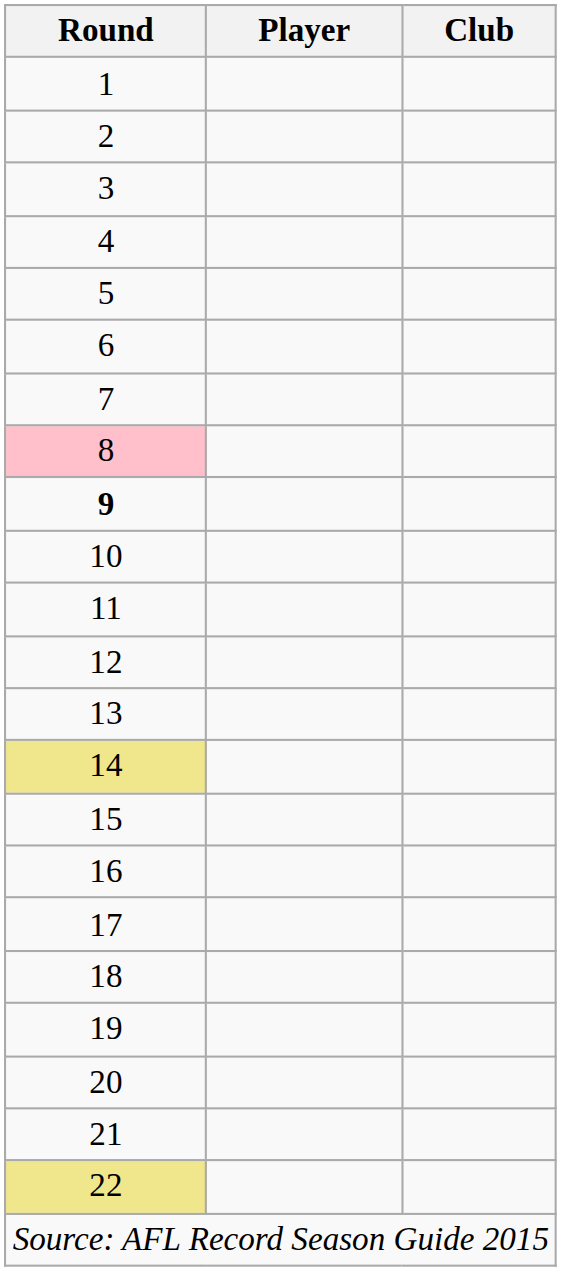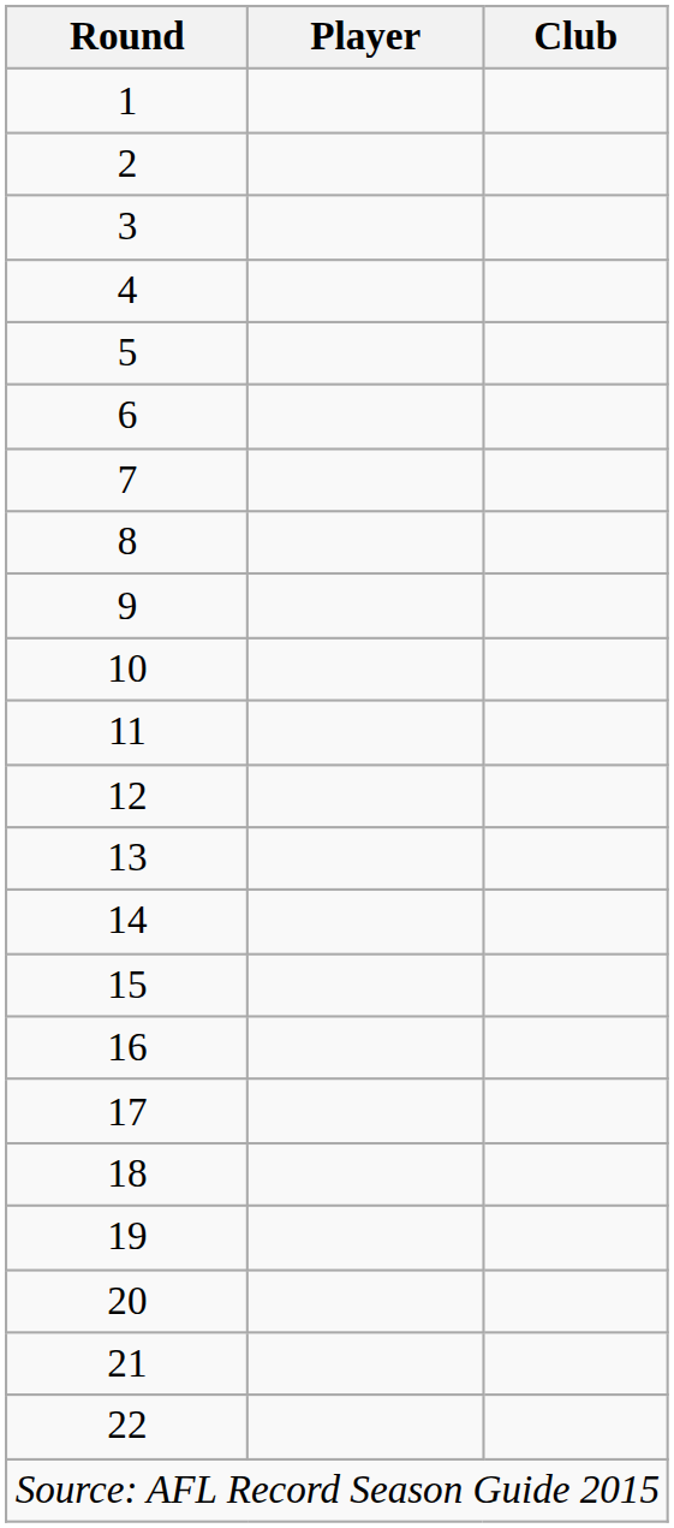8 | Round: pink background -> no background
9 | Round: bold -> normal
14 | Round: khaki background -> no background
22 | Round: khaki background -> no background
